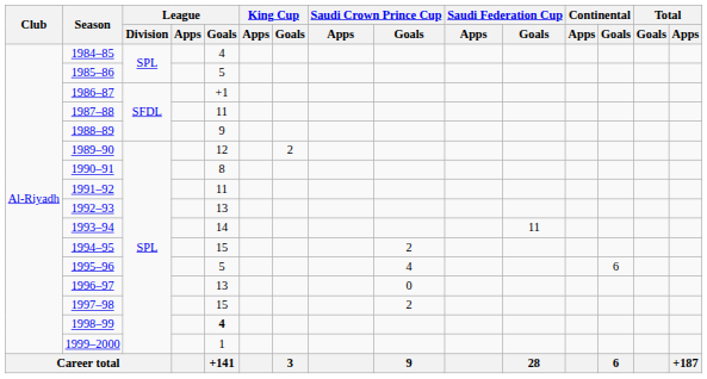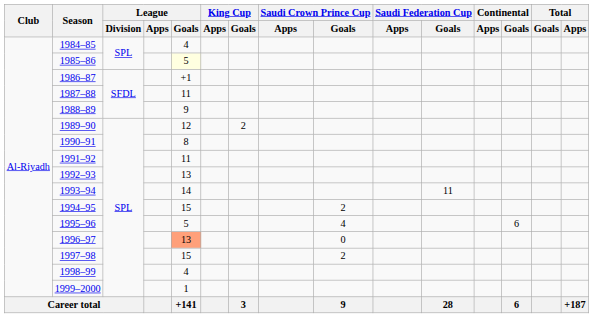1985–86 | League / Goals: no background -> lightyellow background
1996–97 | League / Goals: no background -> lightsalmon background
1998–99 | League / Goals: bold -> normal
